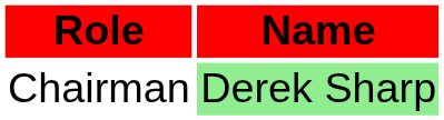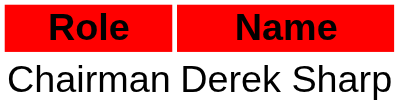Chairman | Name: lightgreen background -> no background
